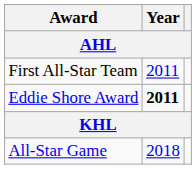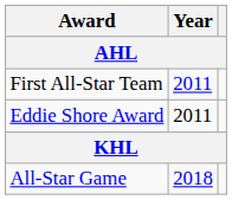Eddie Shore Award | Year: bold -> normal
